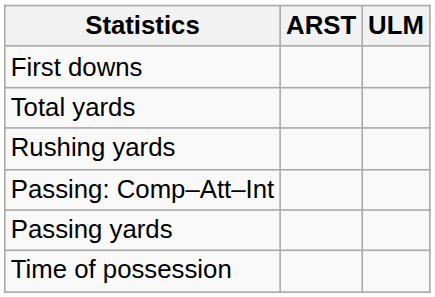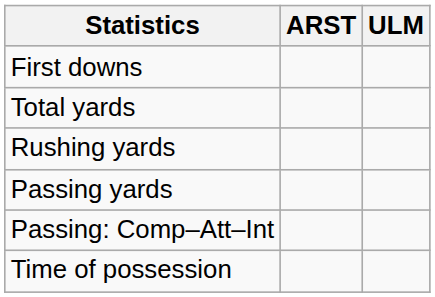rows swapped: Passing yards <-> Passing: Comp–Att–Int
